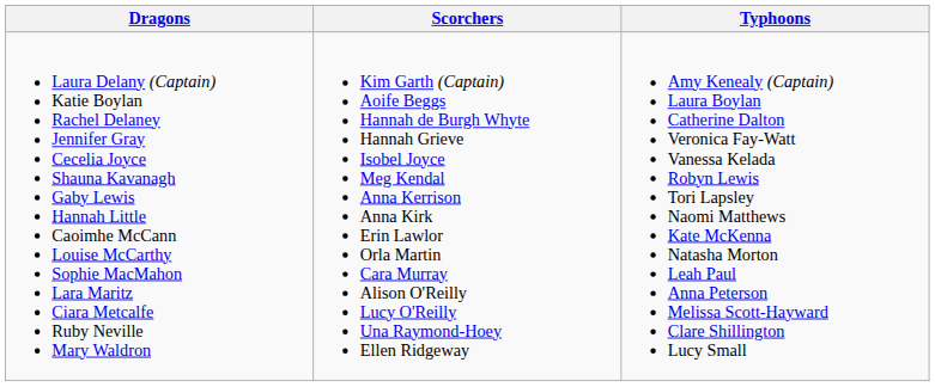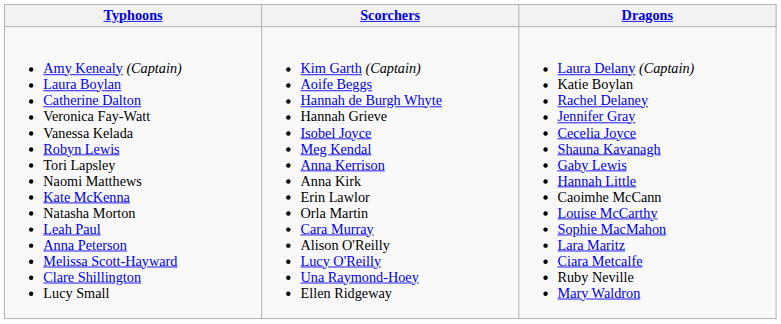columns swapped: Dragons <-> Typhoons
